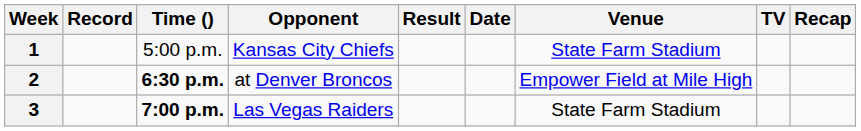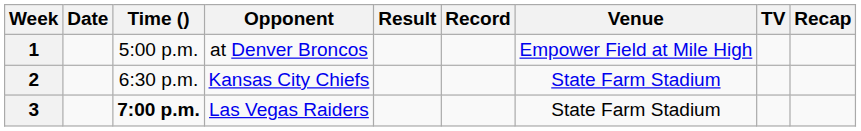columns swapped: Date <-> Record
1 | Opponent: Kansas City Chiefs -> at Denver Broncos
1 | Venue: State Farm Stadium -> Empower Field at Mile High
2 | Time (): bold -> normal
2 | Opponent: at Denver Broncos -> Kansas City Chiefs
2 | Venue: Empower Field at Mile High -> State Farm Stadium
